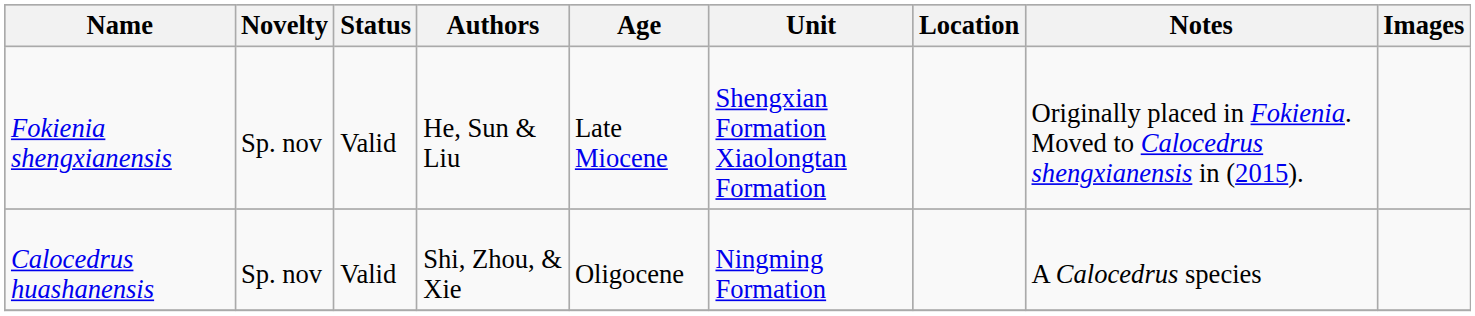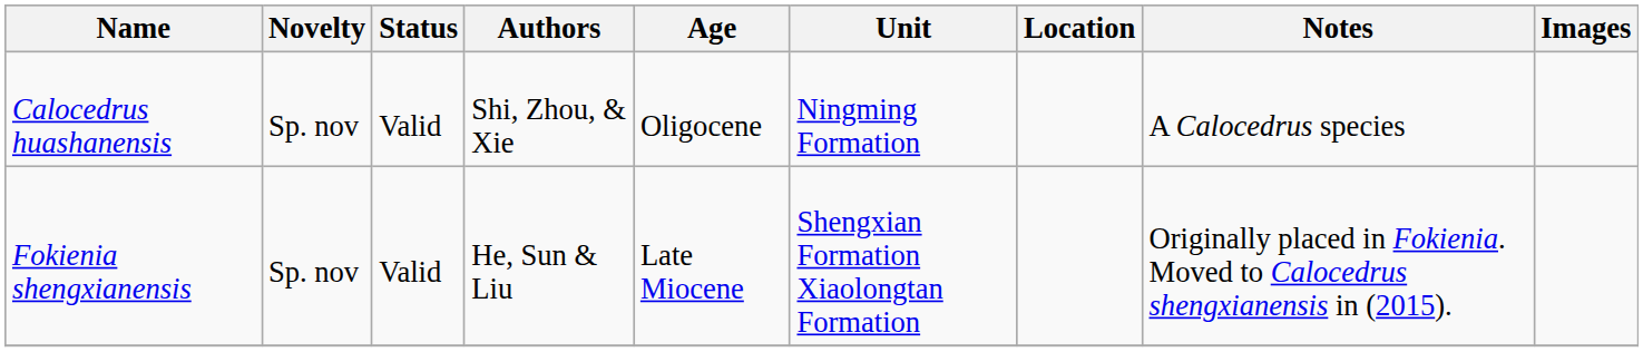rows swapped: Calocedrus huashanensis <-> Fokienia shengxianensis
